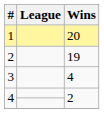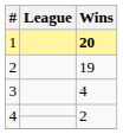1 | Wins: normal -> bold
